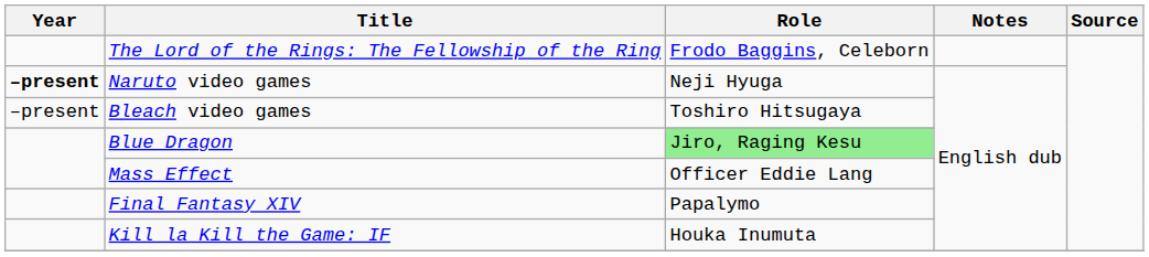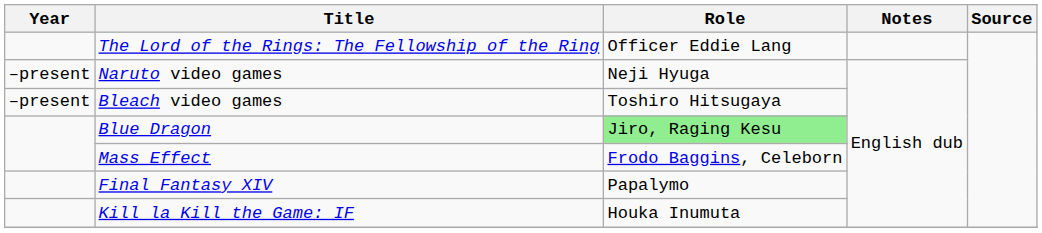The Lord of the Rings: The Fellowship of the Ring | Role: Frodo Baggins, Celeborn -> Officer Eddie Lang
Naruto video games | Year: bold -> normal
Mass Effect | Role: Officer Eddie Lang -> Frodo Baggins, Celeborn
